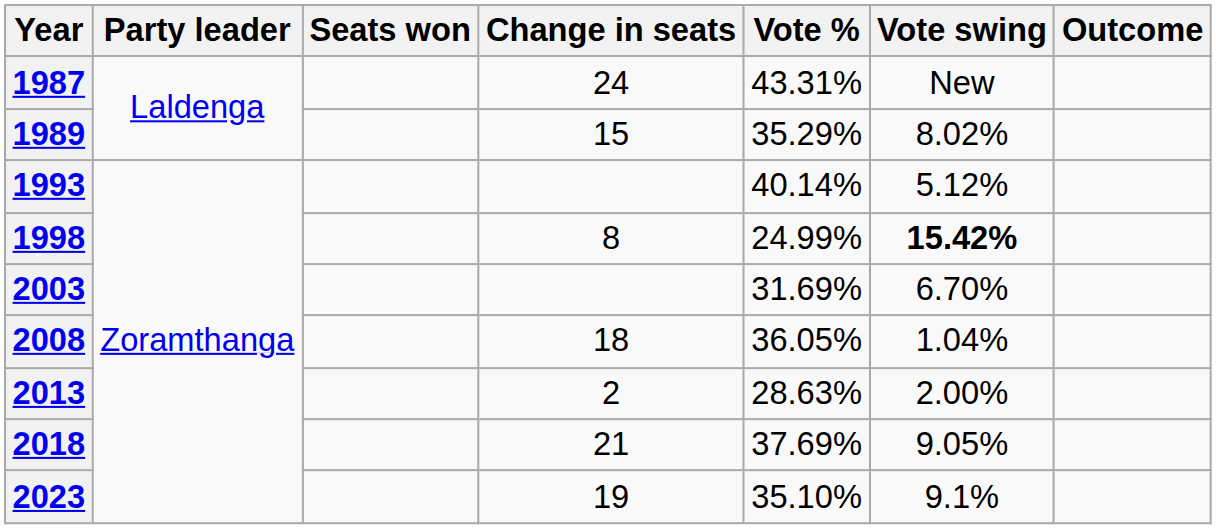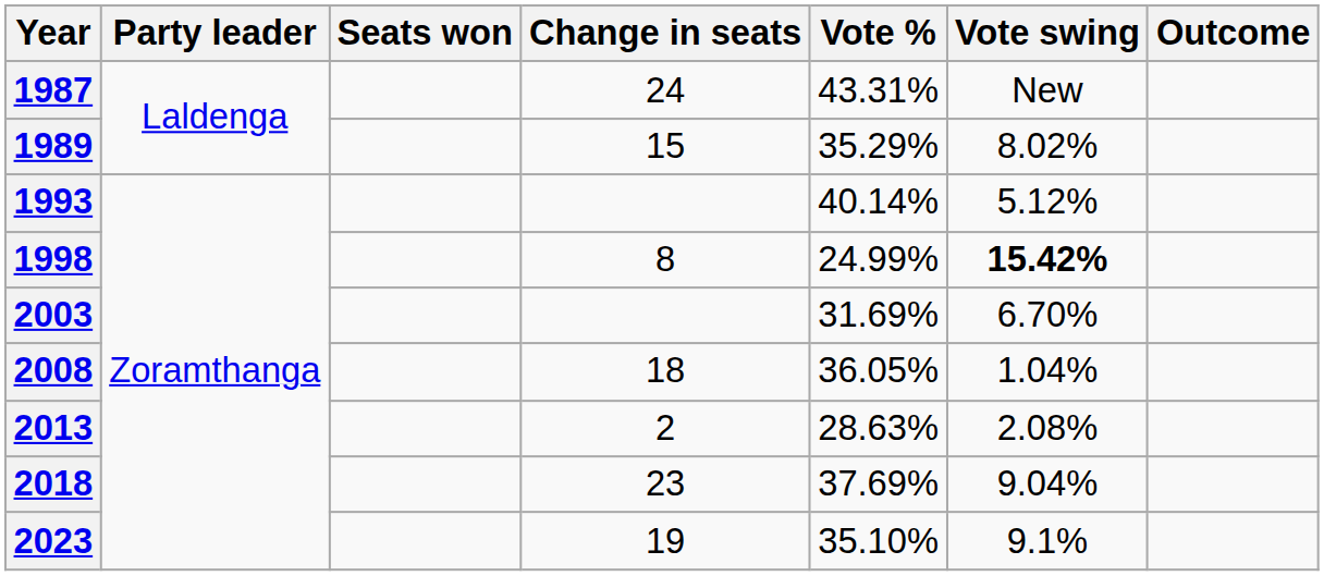2013 | Vote swing: 2.00% -> 2.08%
2018 | Change in seats: 21 -> 23
2018 | Vote swing: 9.05% -> 9.04%
